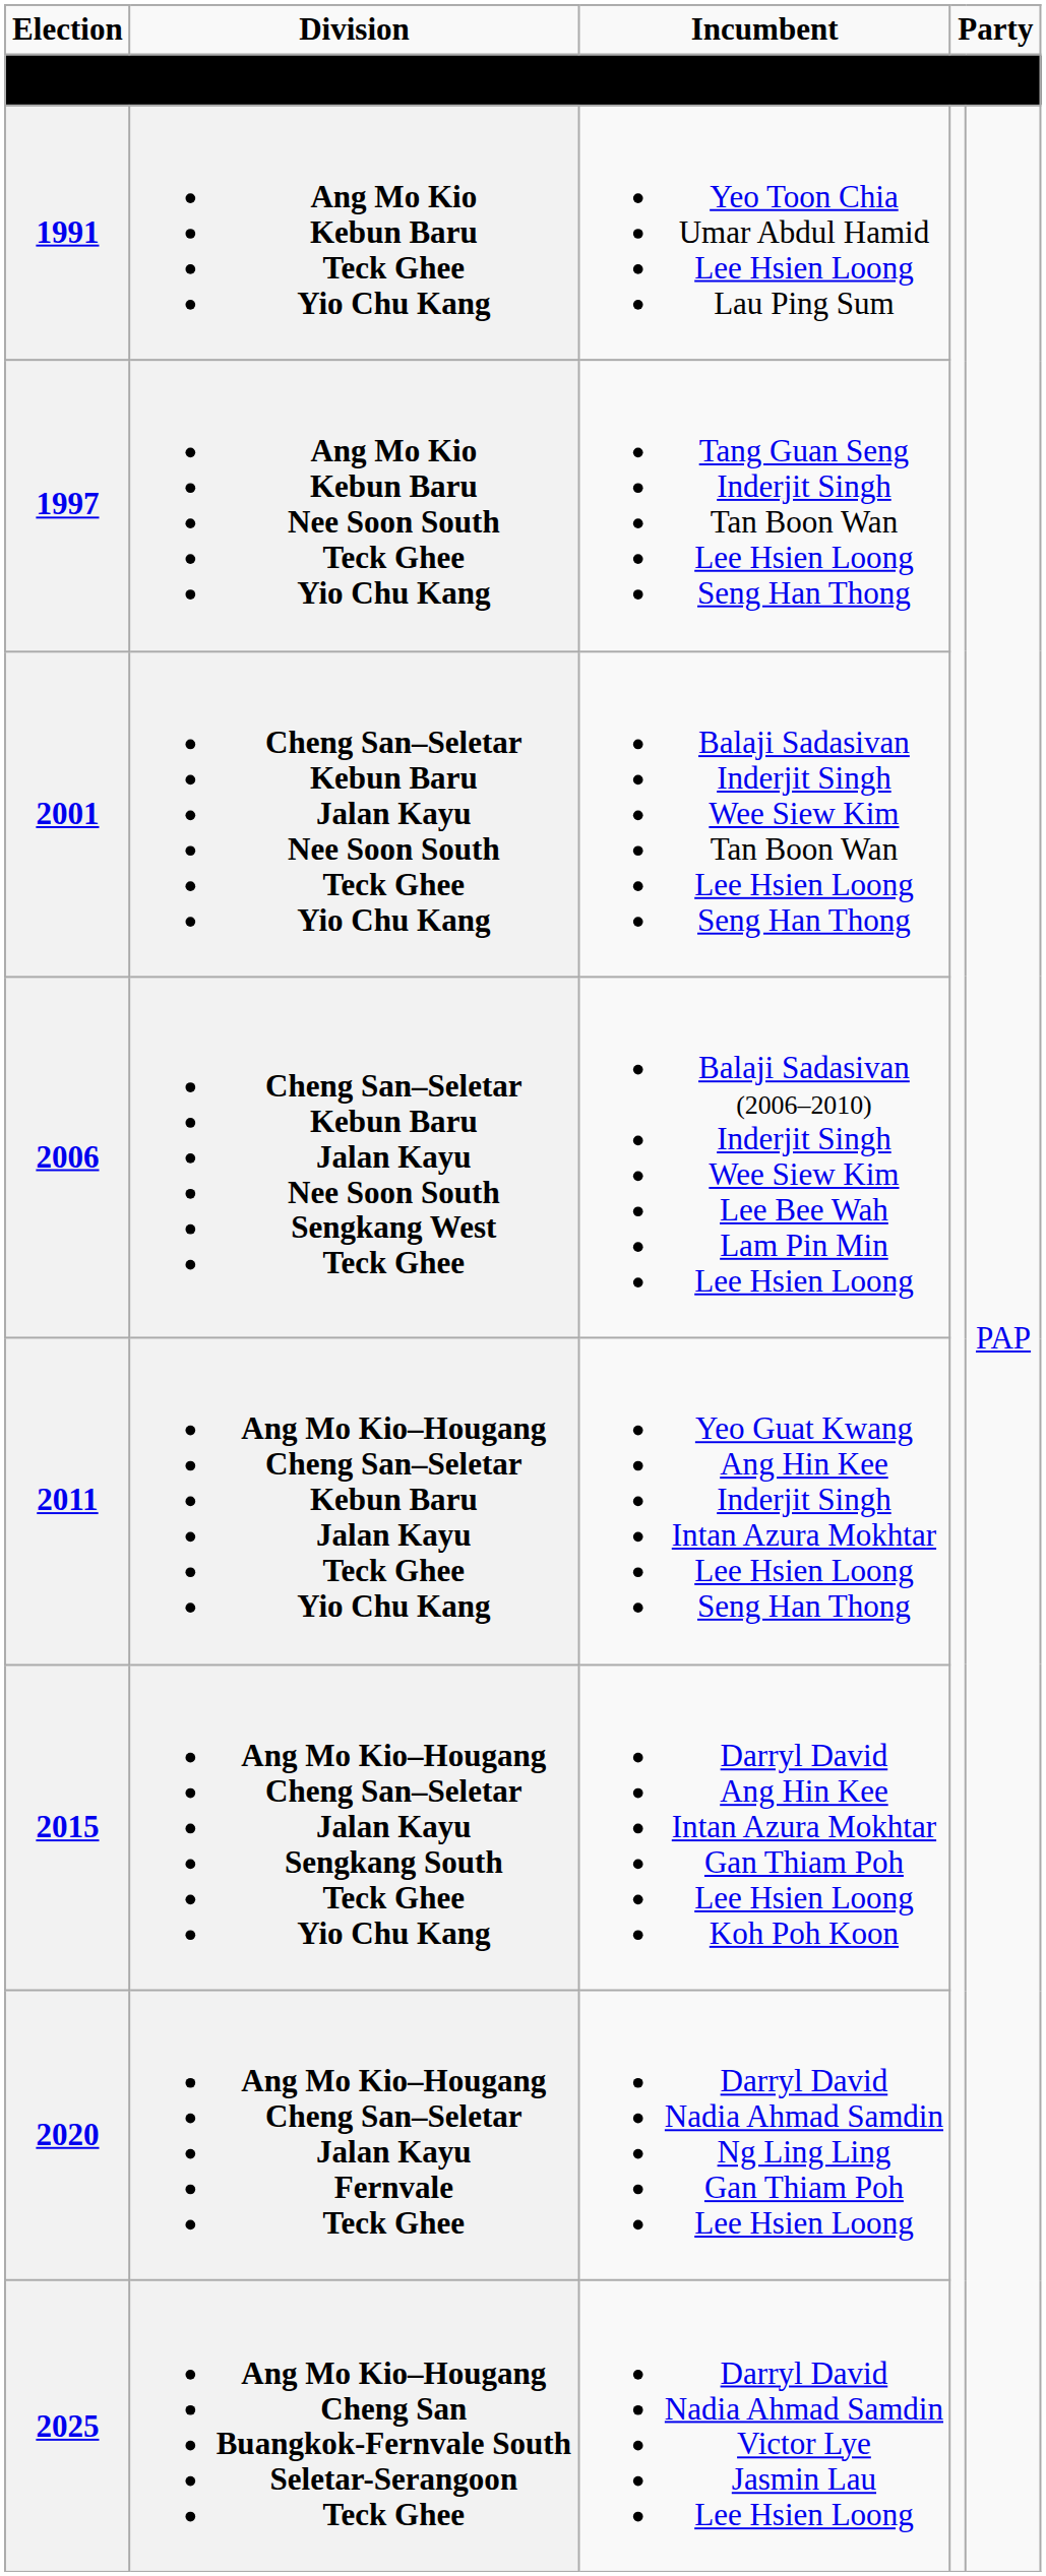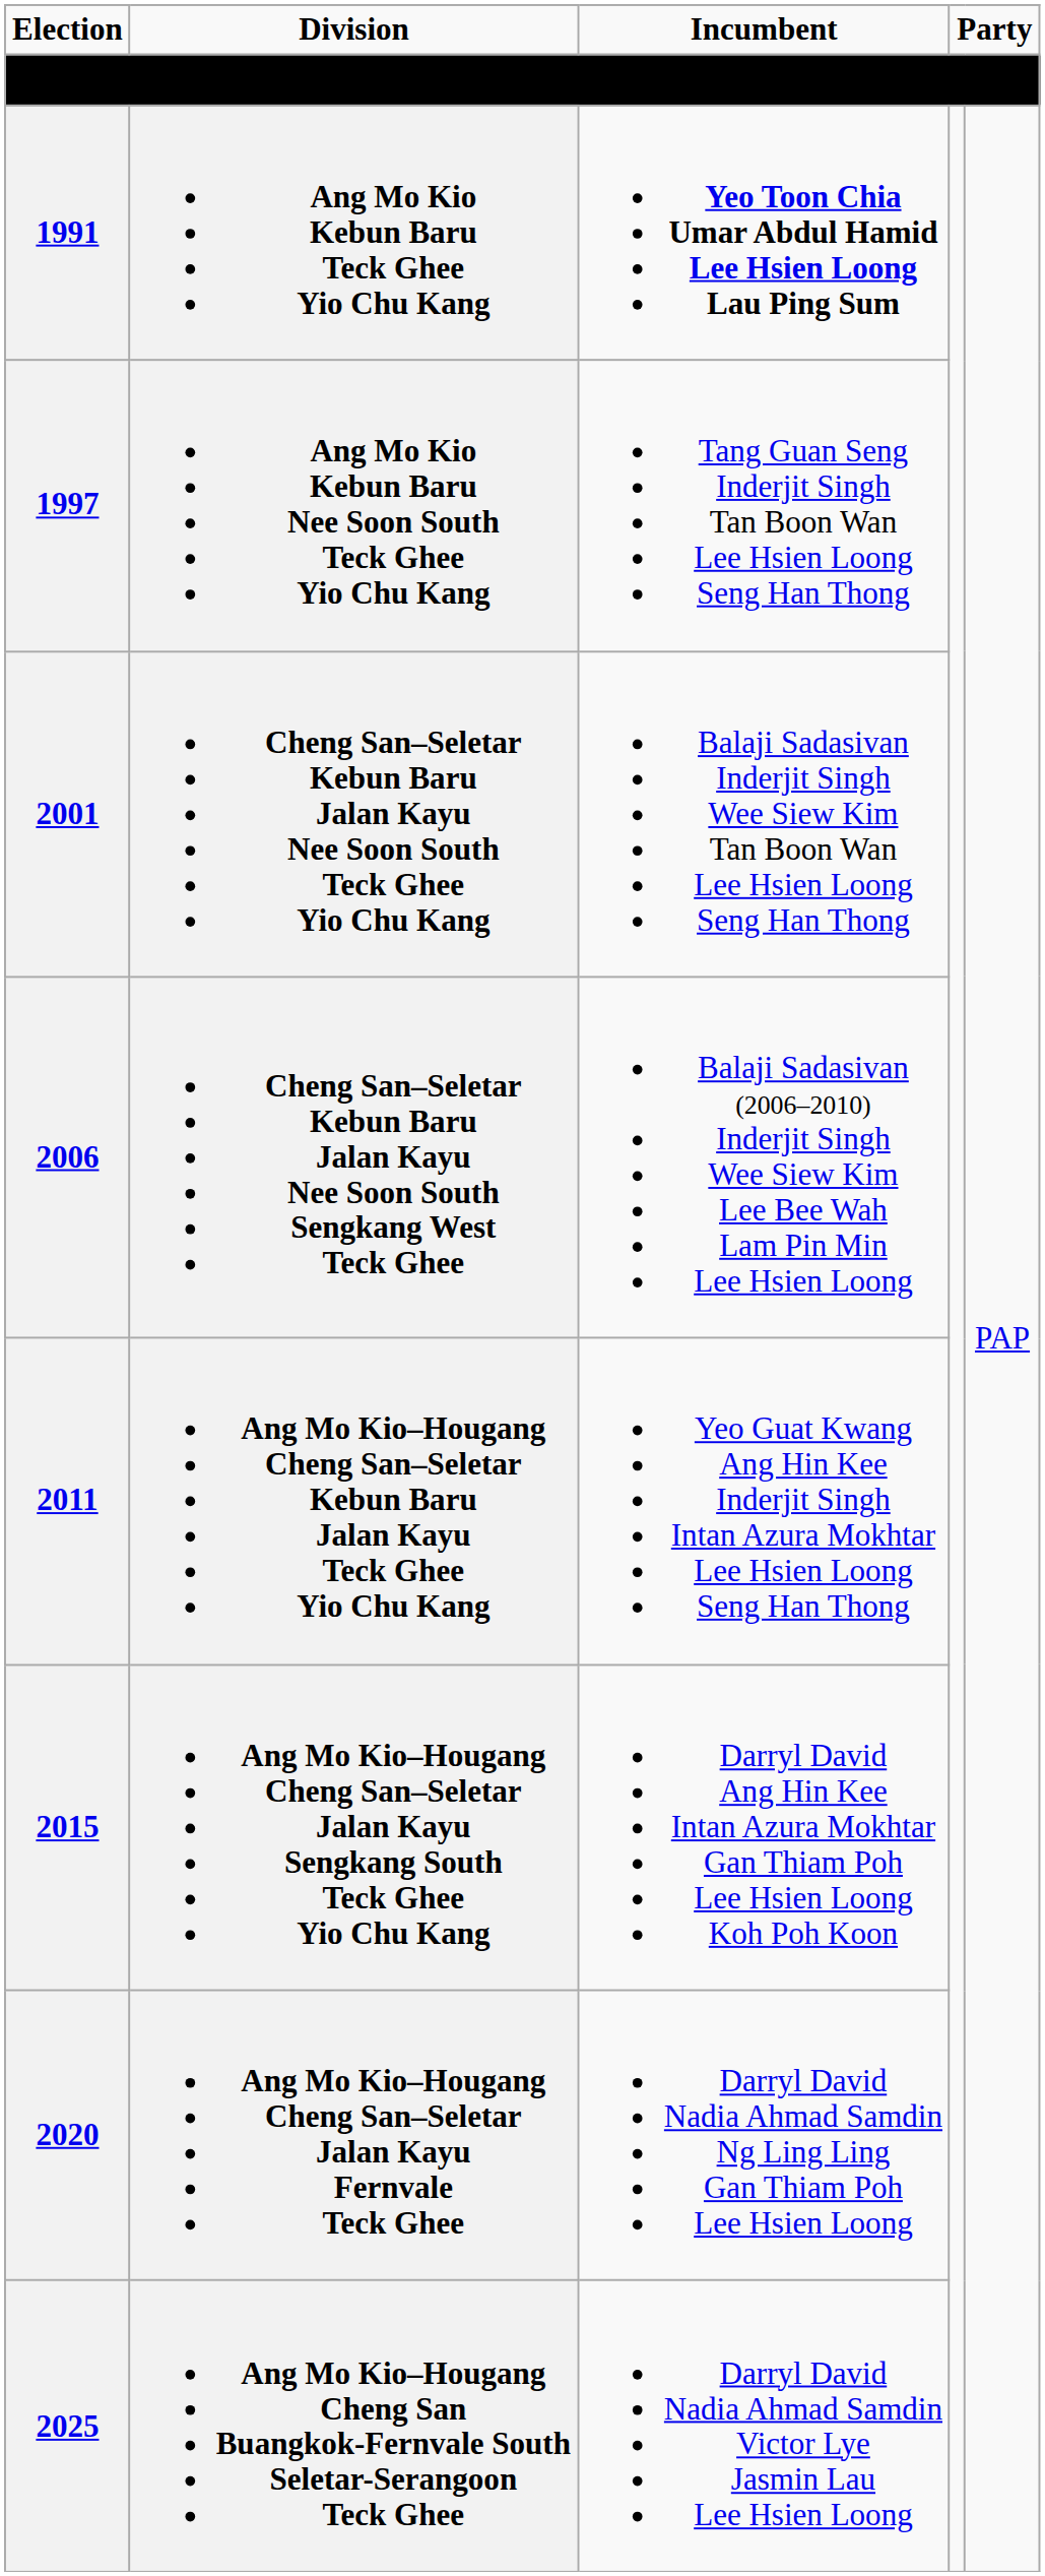Ang Mo Kio Kebun Baru Teck Ghee Yio Chu Kang | Incumbent: normal -> bold
